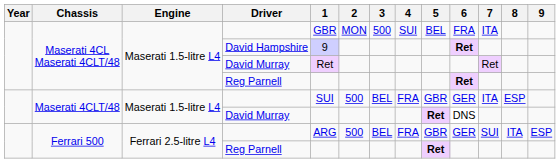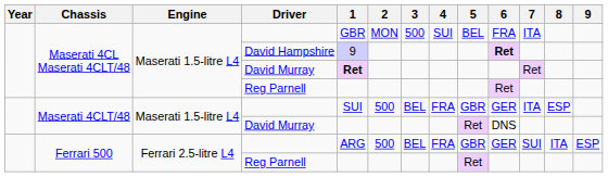Maserati 4CL Maserati 4CLT/48 / David Murray | 1: normal -> bold
Maserati 4CL Maserati 4CLT/48 / Reg Parnell | 6: bold -> normal
Maserati 4CLT/48 / David Murray | 5: bold -> normal
Ferrari 500 / Reg Parnell | 5: bold -> normal
